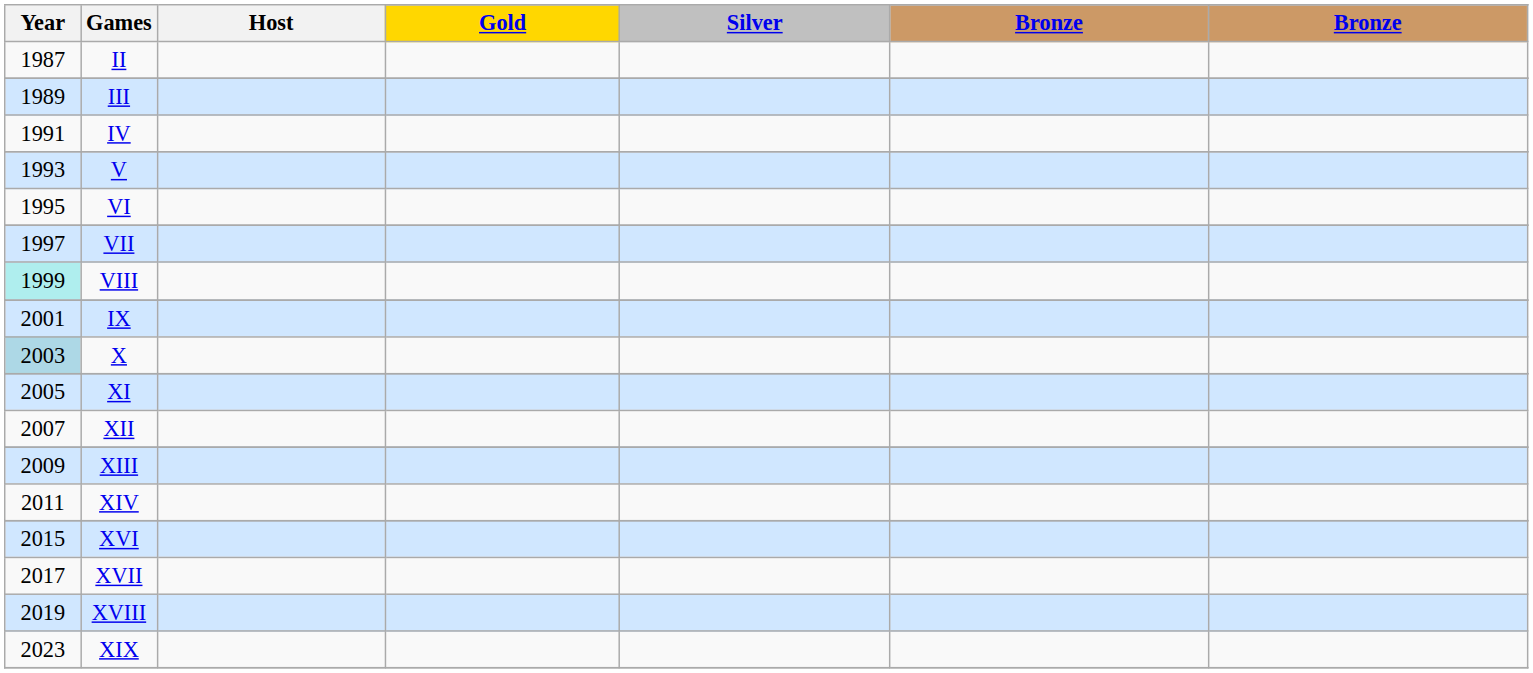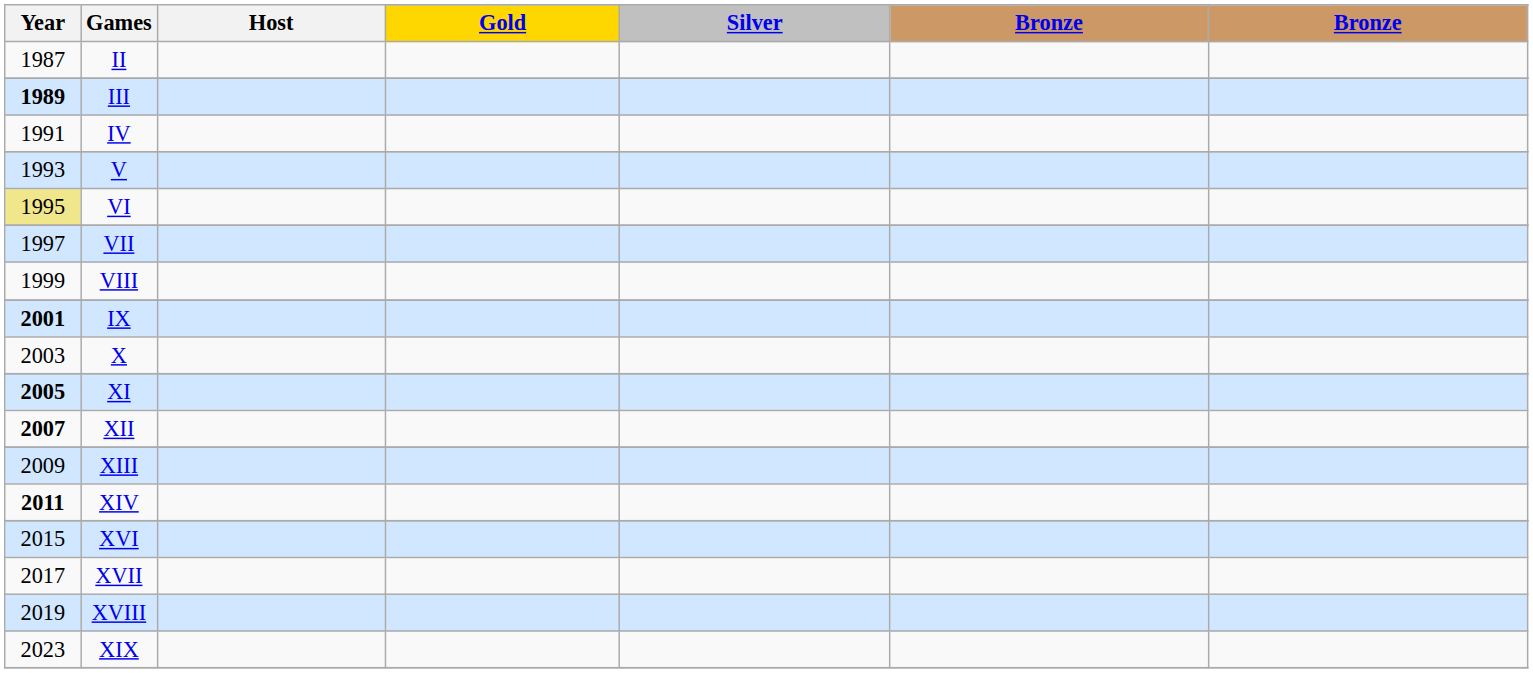III | Year: normal -> bold
VI | Year: no background -> khaki background
VIII | Year: paleturquoise background -> no background
IX | Year: normal -> bold
X | Year: lightblue background -> no background
XI | Year: normal -> bold
XII | Year: normal -> bold
XIV | Year: normal -> bold
